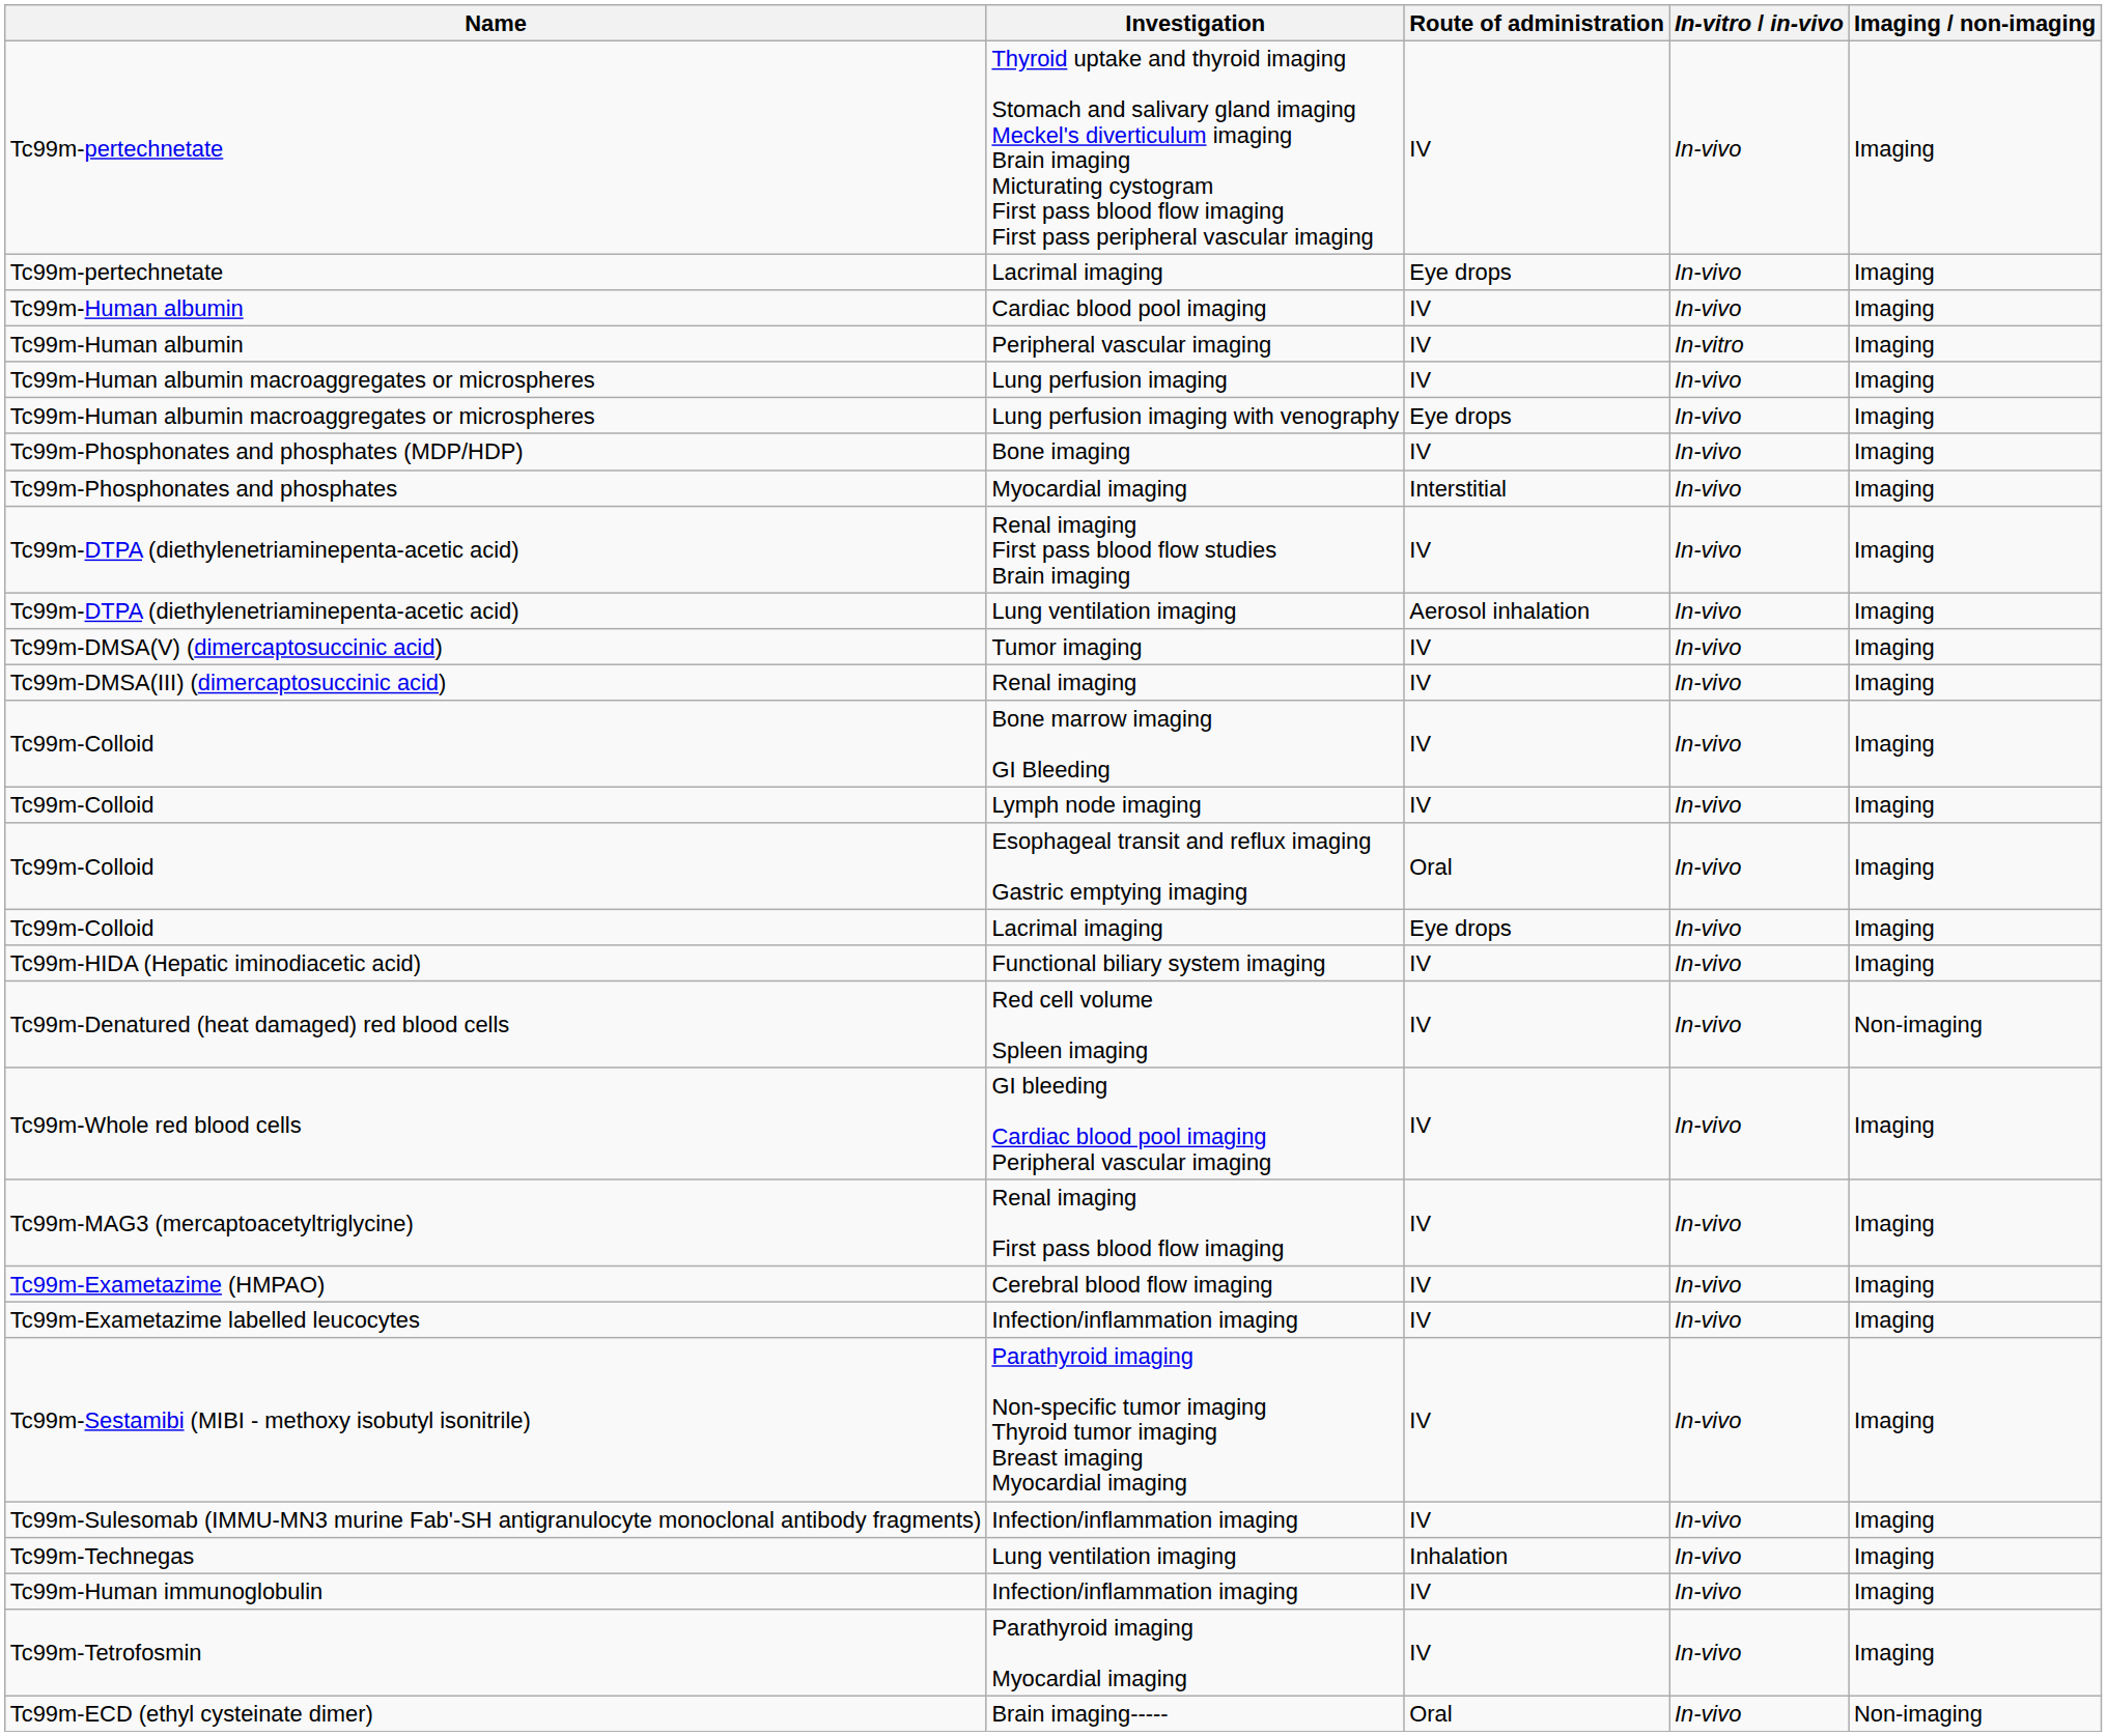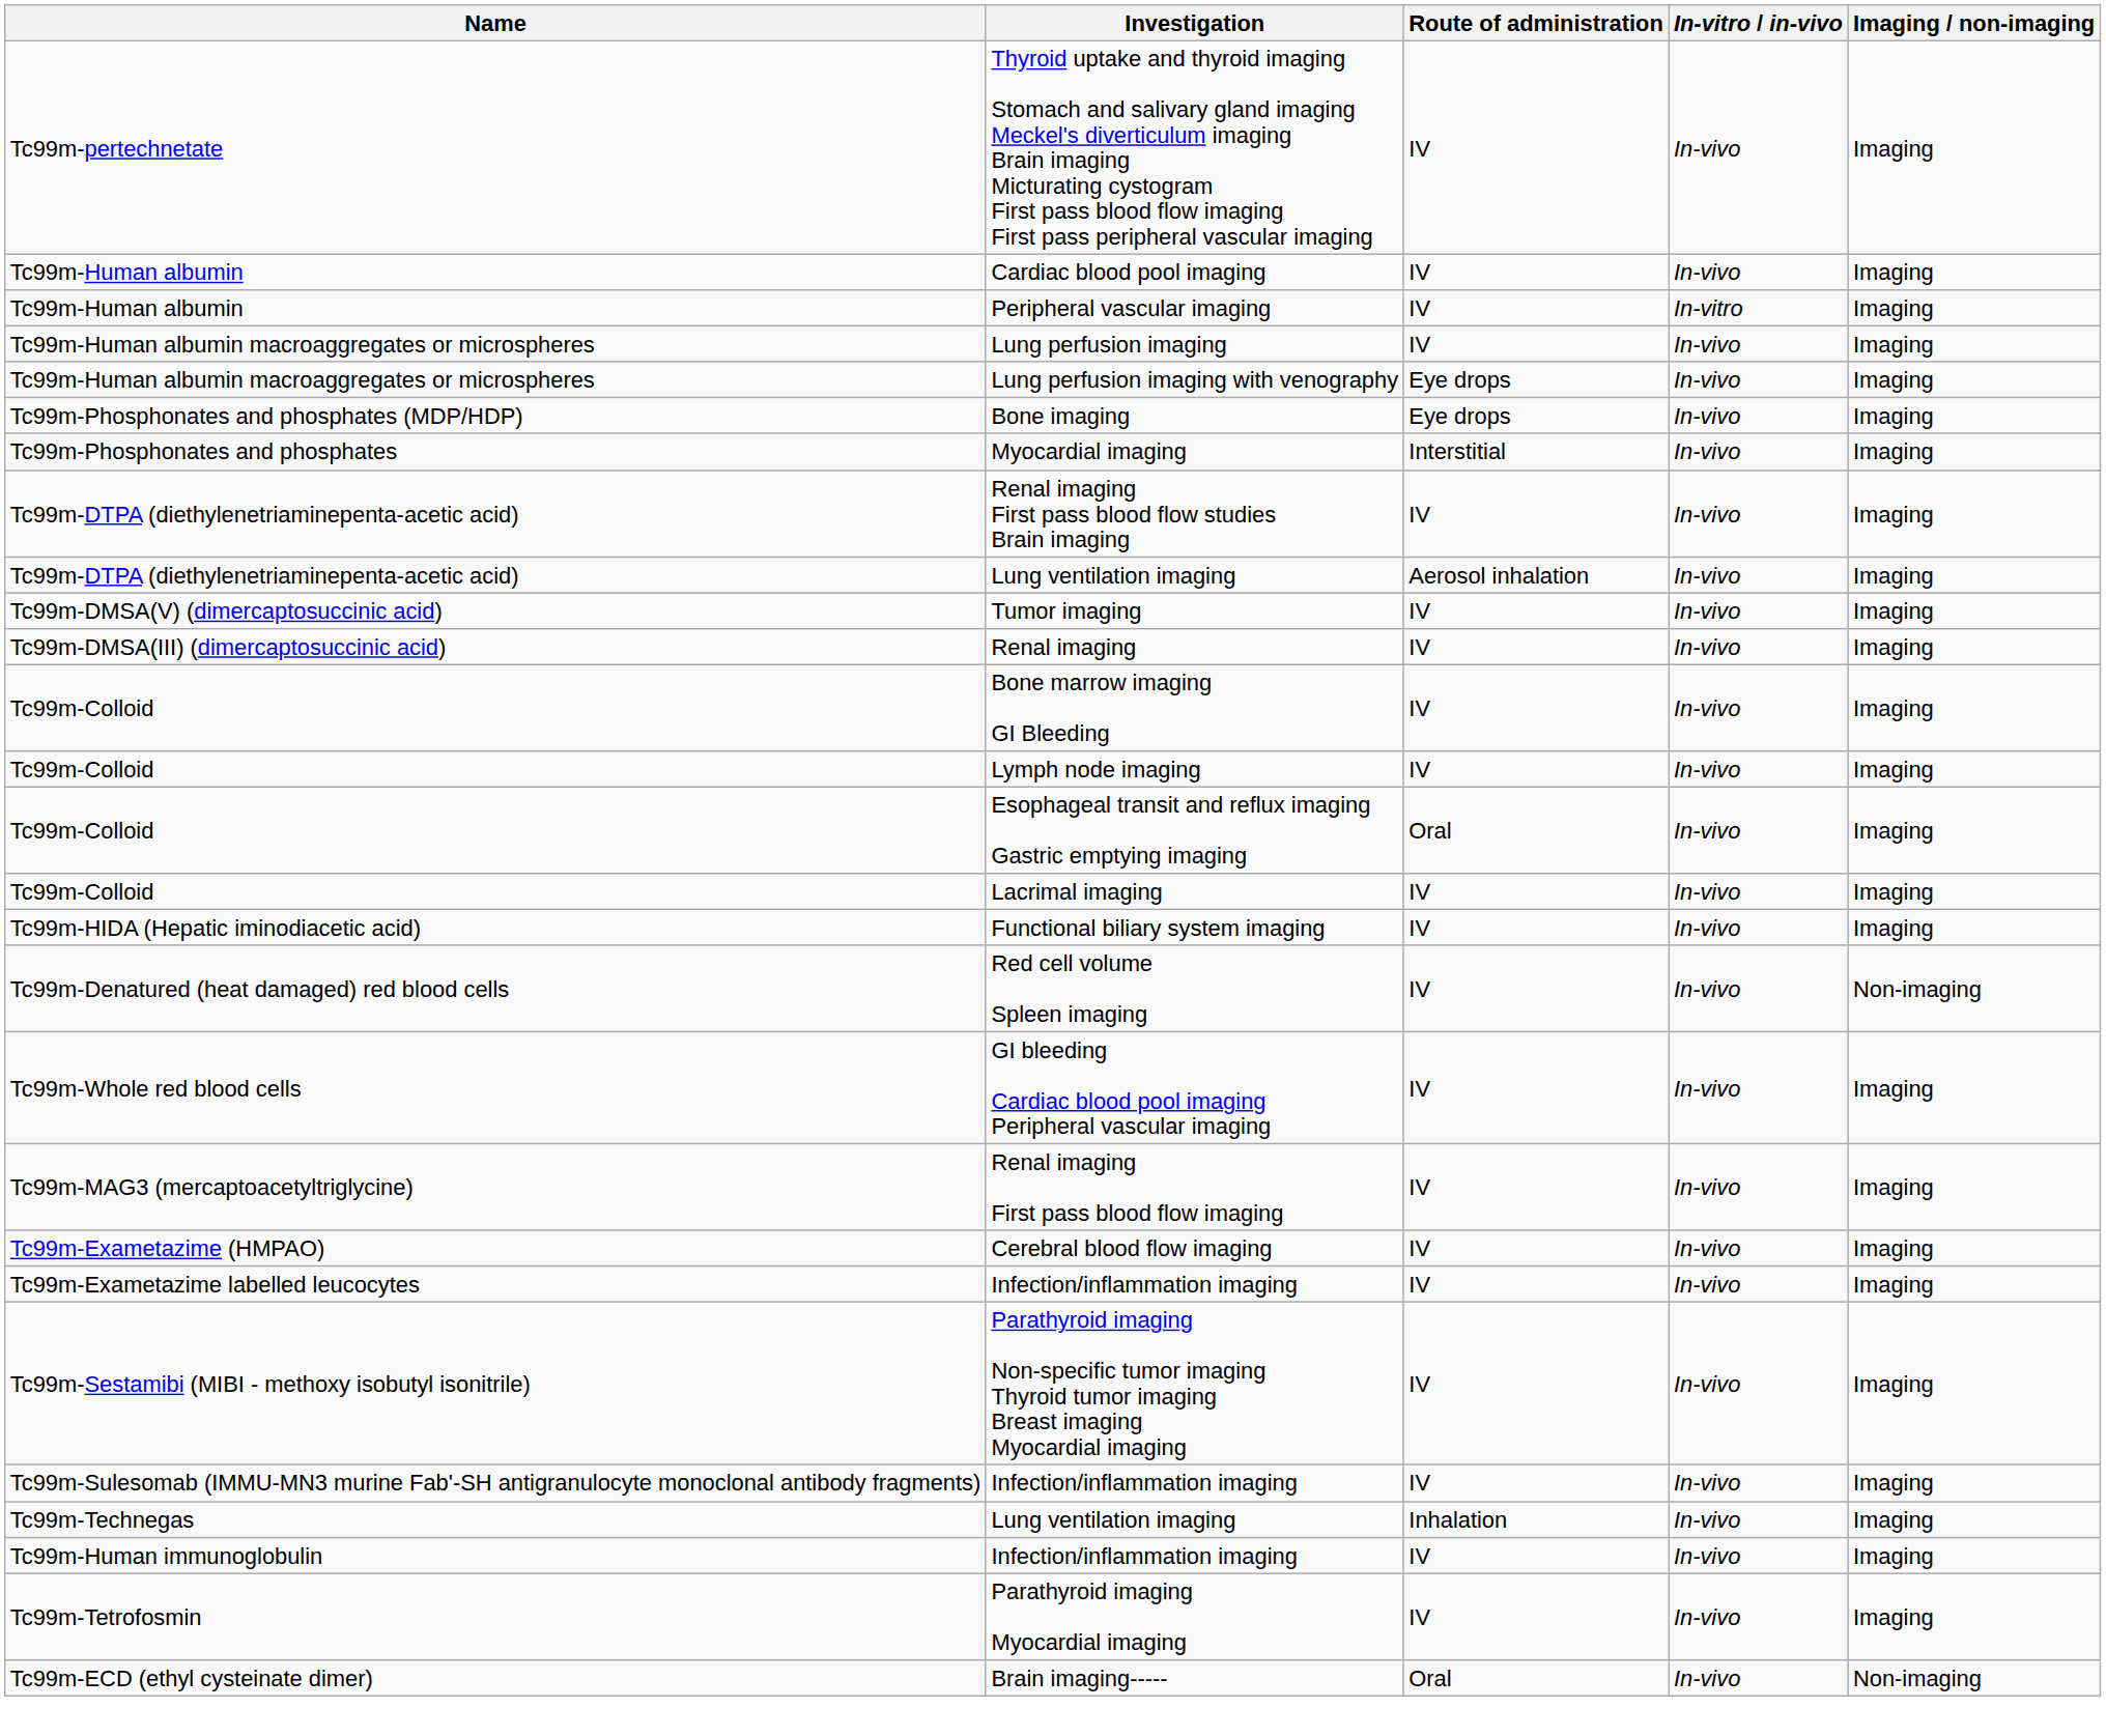- row: Tc99m-pertechnetate | Lacrimal imaging | Eye drops | In-vivo | Imaging
Bone imaging | Route of administration: IV -> Eye drops
Tc99m-Colloid / Lacrimal imaging | Route of administration: Eye drops -> IV
